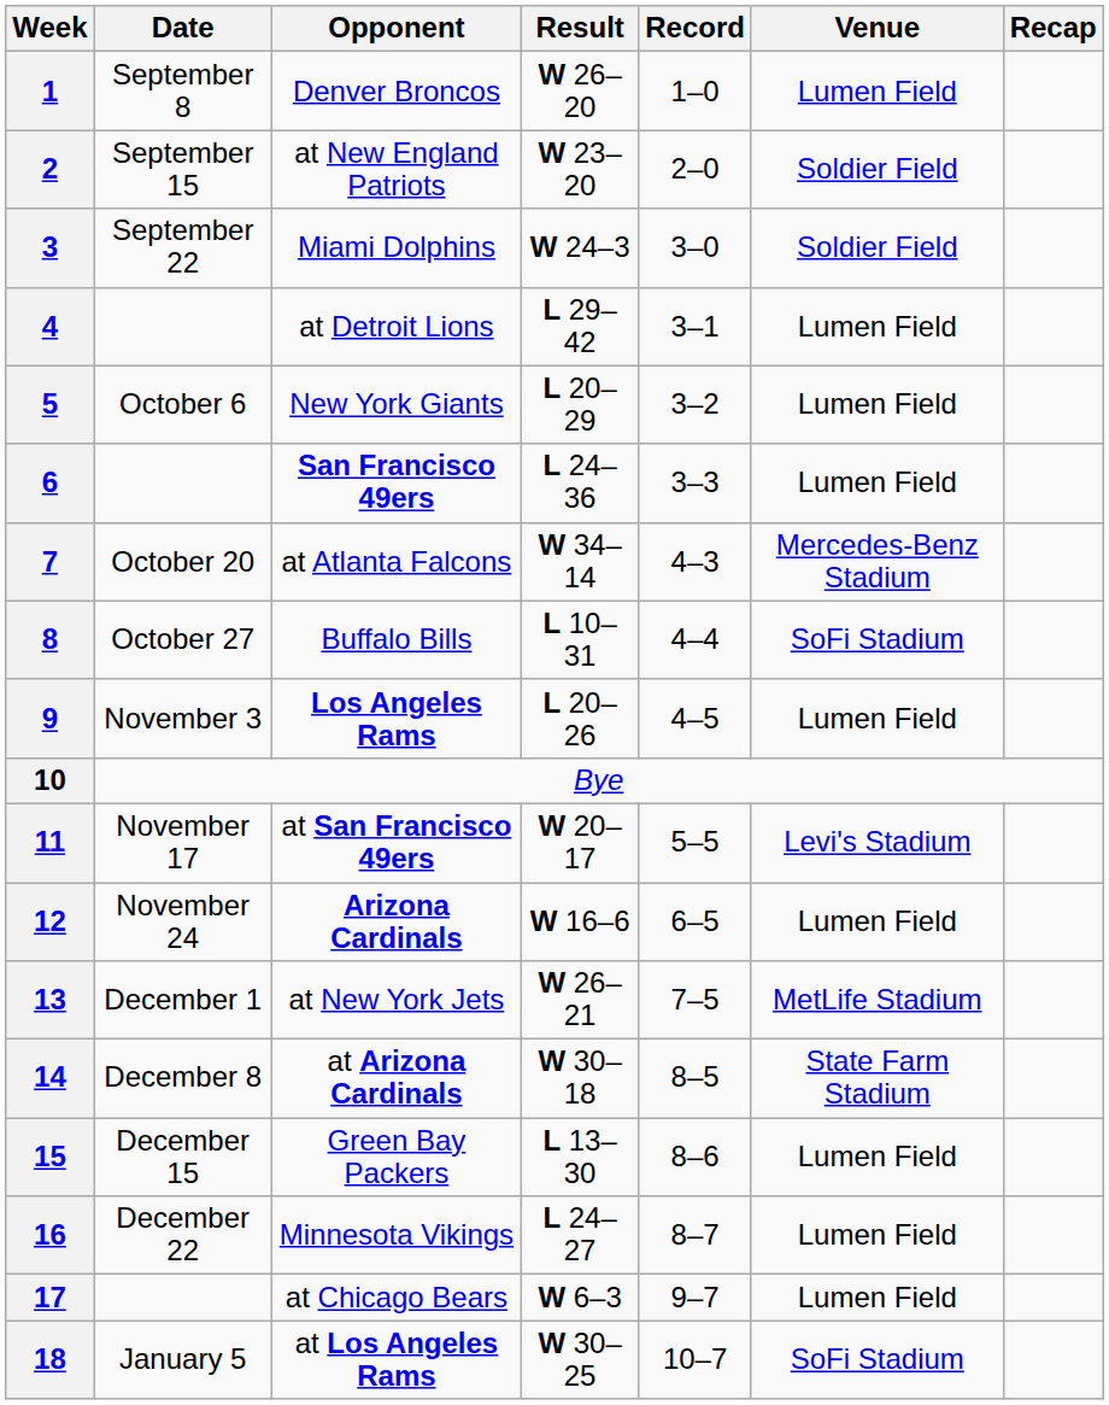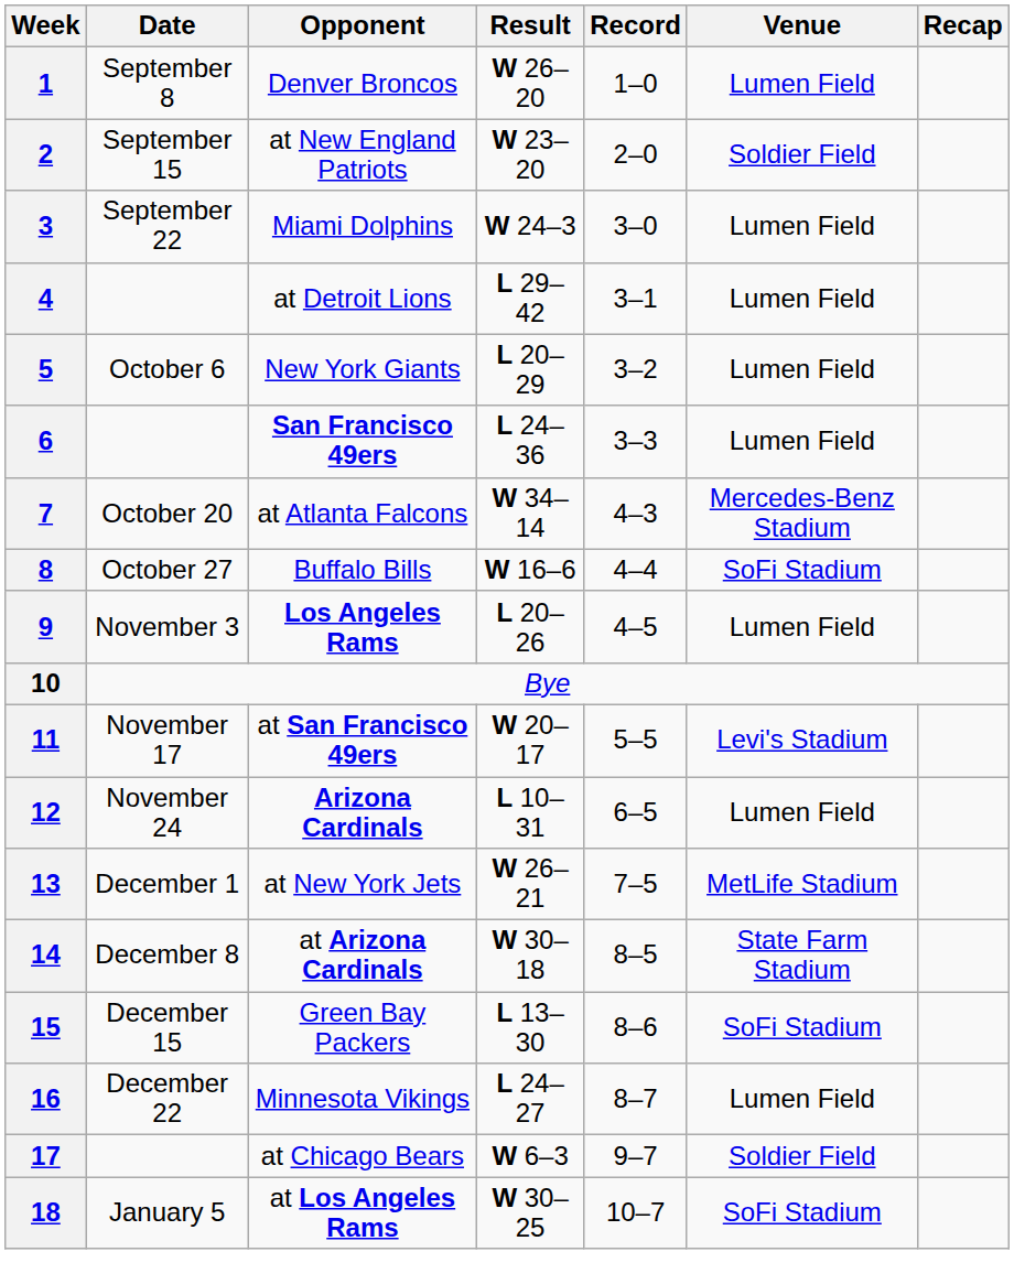3 | Venue: Soldier Field -> Lumen Field
8 | Result: L 10–31 -> W 16–6
12 | Result: W 16–6 -> L 10–31
15 | Venue: Lumen Field -> SoFi Stadium
17 | Venue: Lumen Field -> Soldier Field
